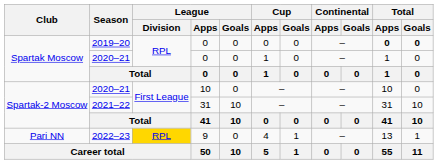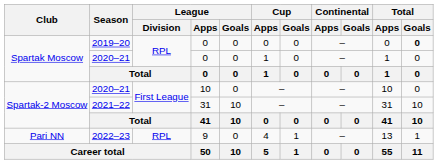2019–20 | Total / Apps: bold -> normal
2022–23 | League / Division: gold background -> no background
